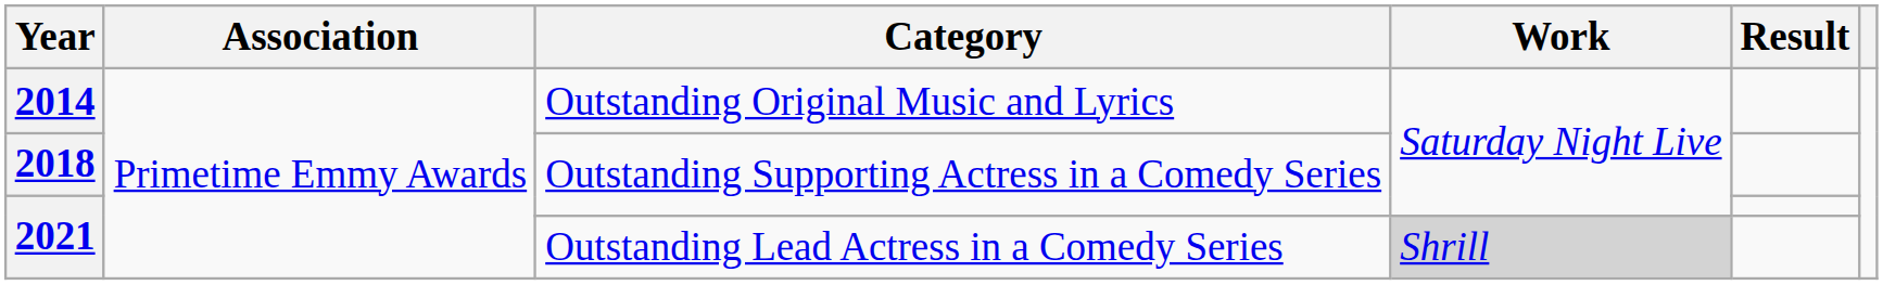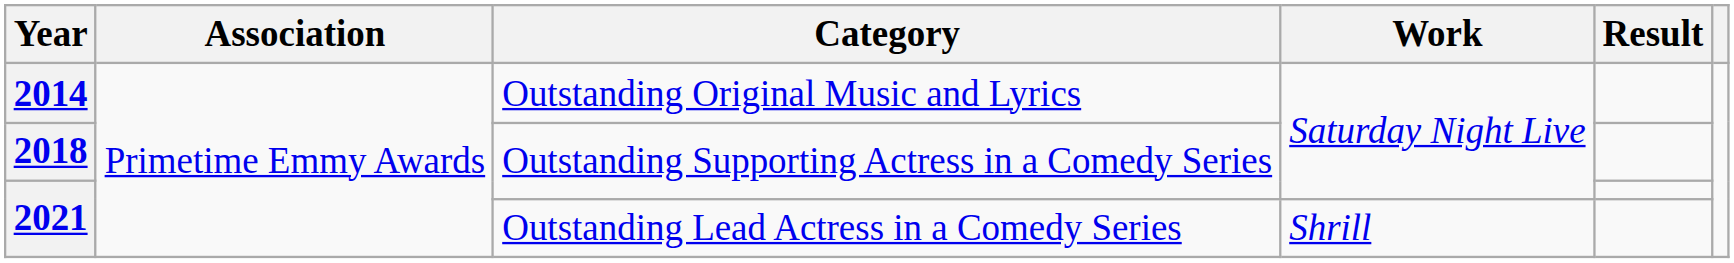2021 / Outstanding Lead Actress in a Comedy Series | Work: lightgrey background -> no background
